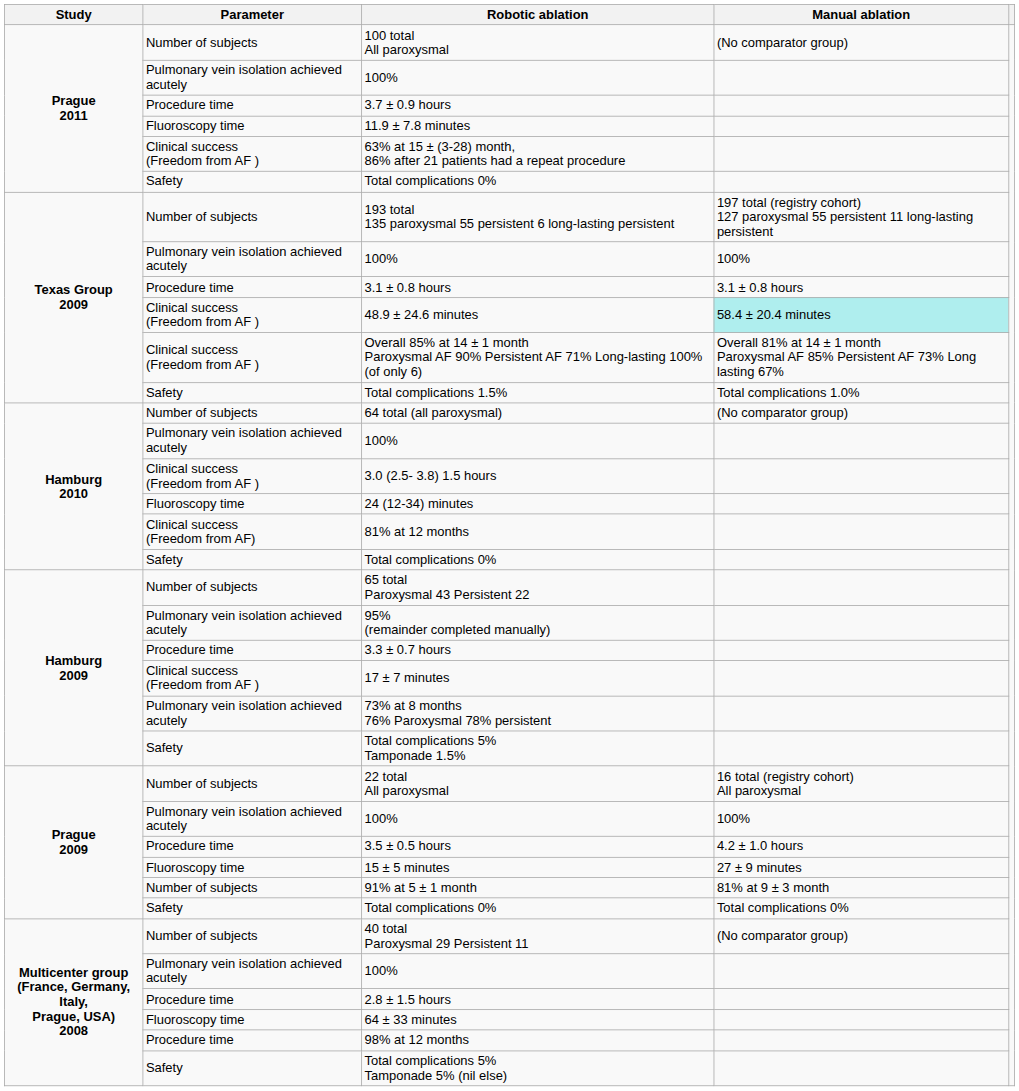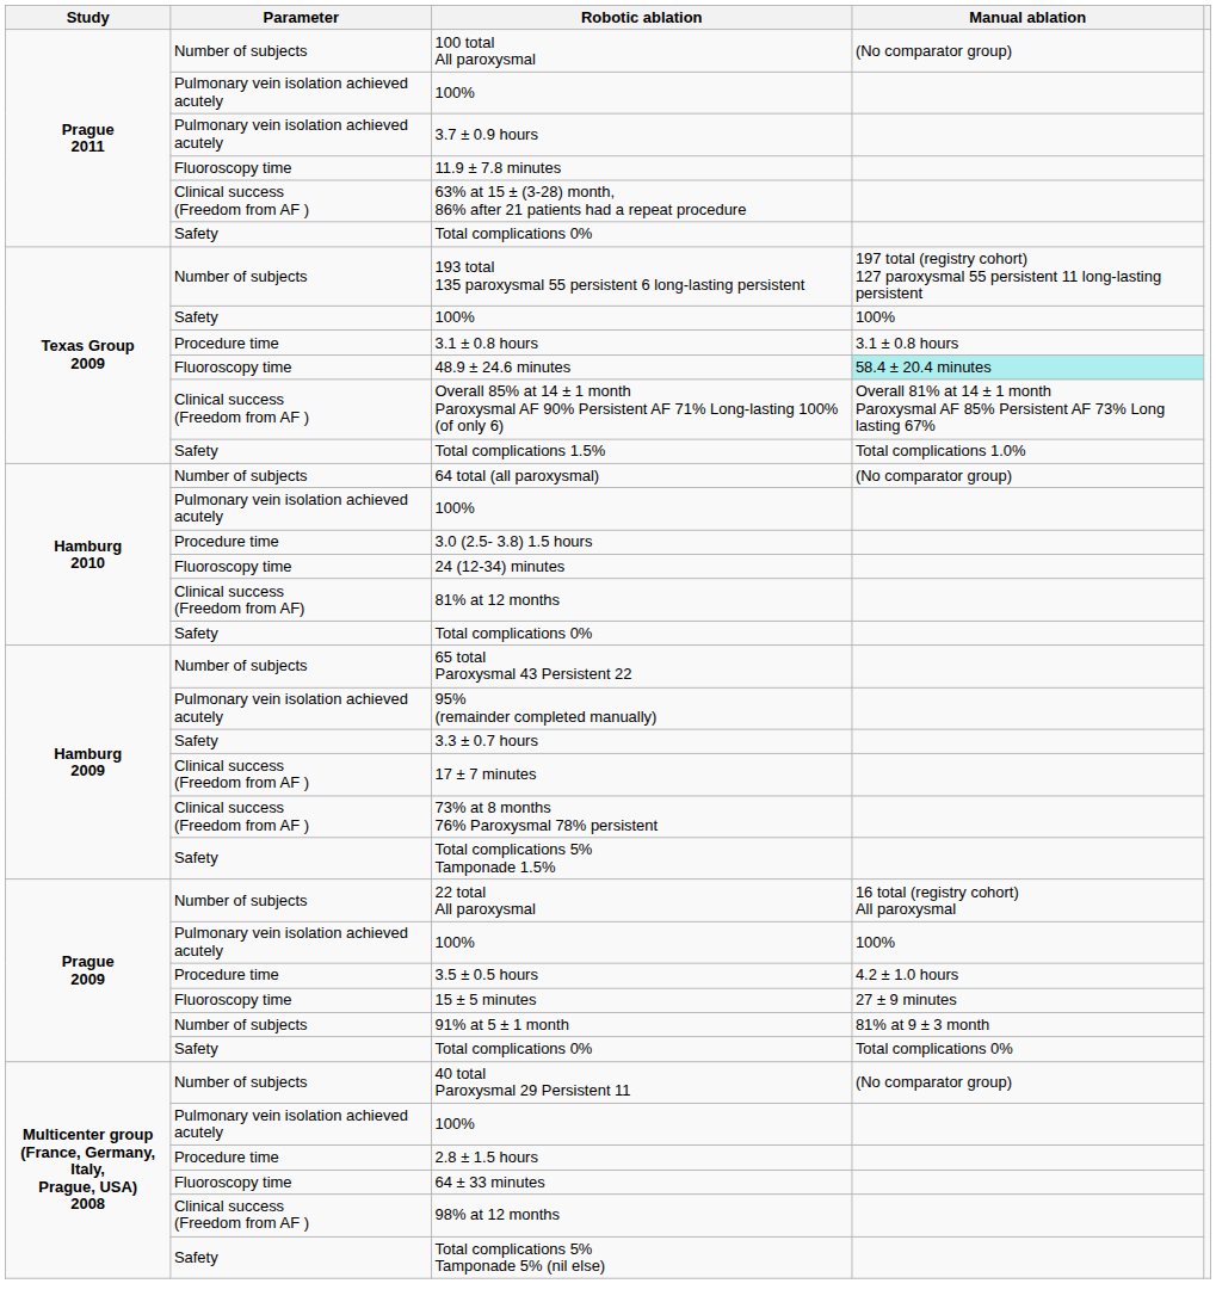3.7 ± 0.9 hours | Parameter: Procedure time -> Pulmonary vein isolation achieved acutely
Texas Group 2009 / 100% | Parameter: Pulmonary vein isolation achieved acutely -> Safety
48.9 ± 24.6 minutes | Parameter: Clinical success (Freedom from AF ) -> Fluoroscopy time
3.0 (2.5- 3.8) 1.5 hours | Parameter: Clinical success (Freedom from AF ) -> Procedure time
3.3 ± 0.7 hours | Parameter: Procedure time -> Safety
73% at 8 months 76% Paroxysmal 78% persistent | Parameter: Pulmonary vein isolation achieved acutely -> Clinical success (Freedom from AF )
98% at 12 months | Parameter: Procedure time -> Clinical success (Freedom from AF )
